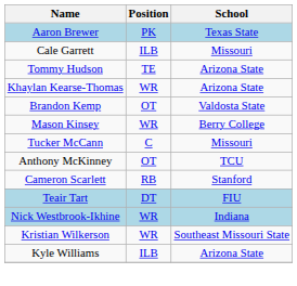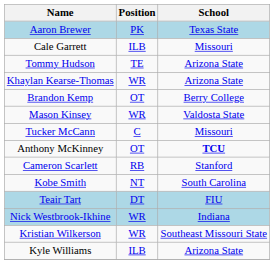Brandon Kemp | School: Valdosta State -> Berry College
Mason Kinsey | School: Berry College -> Valdosta State
Anthony McKinney | School: normal -> bold
+ row: Kobe Smith | NT | South Carolina
